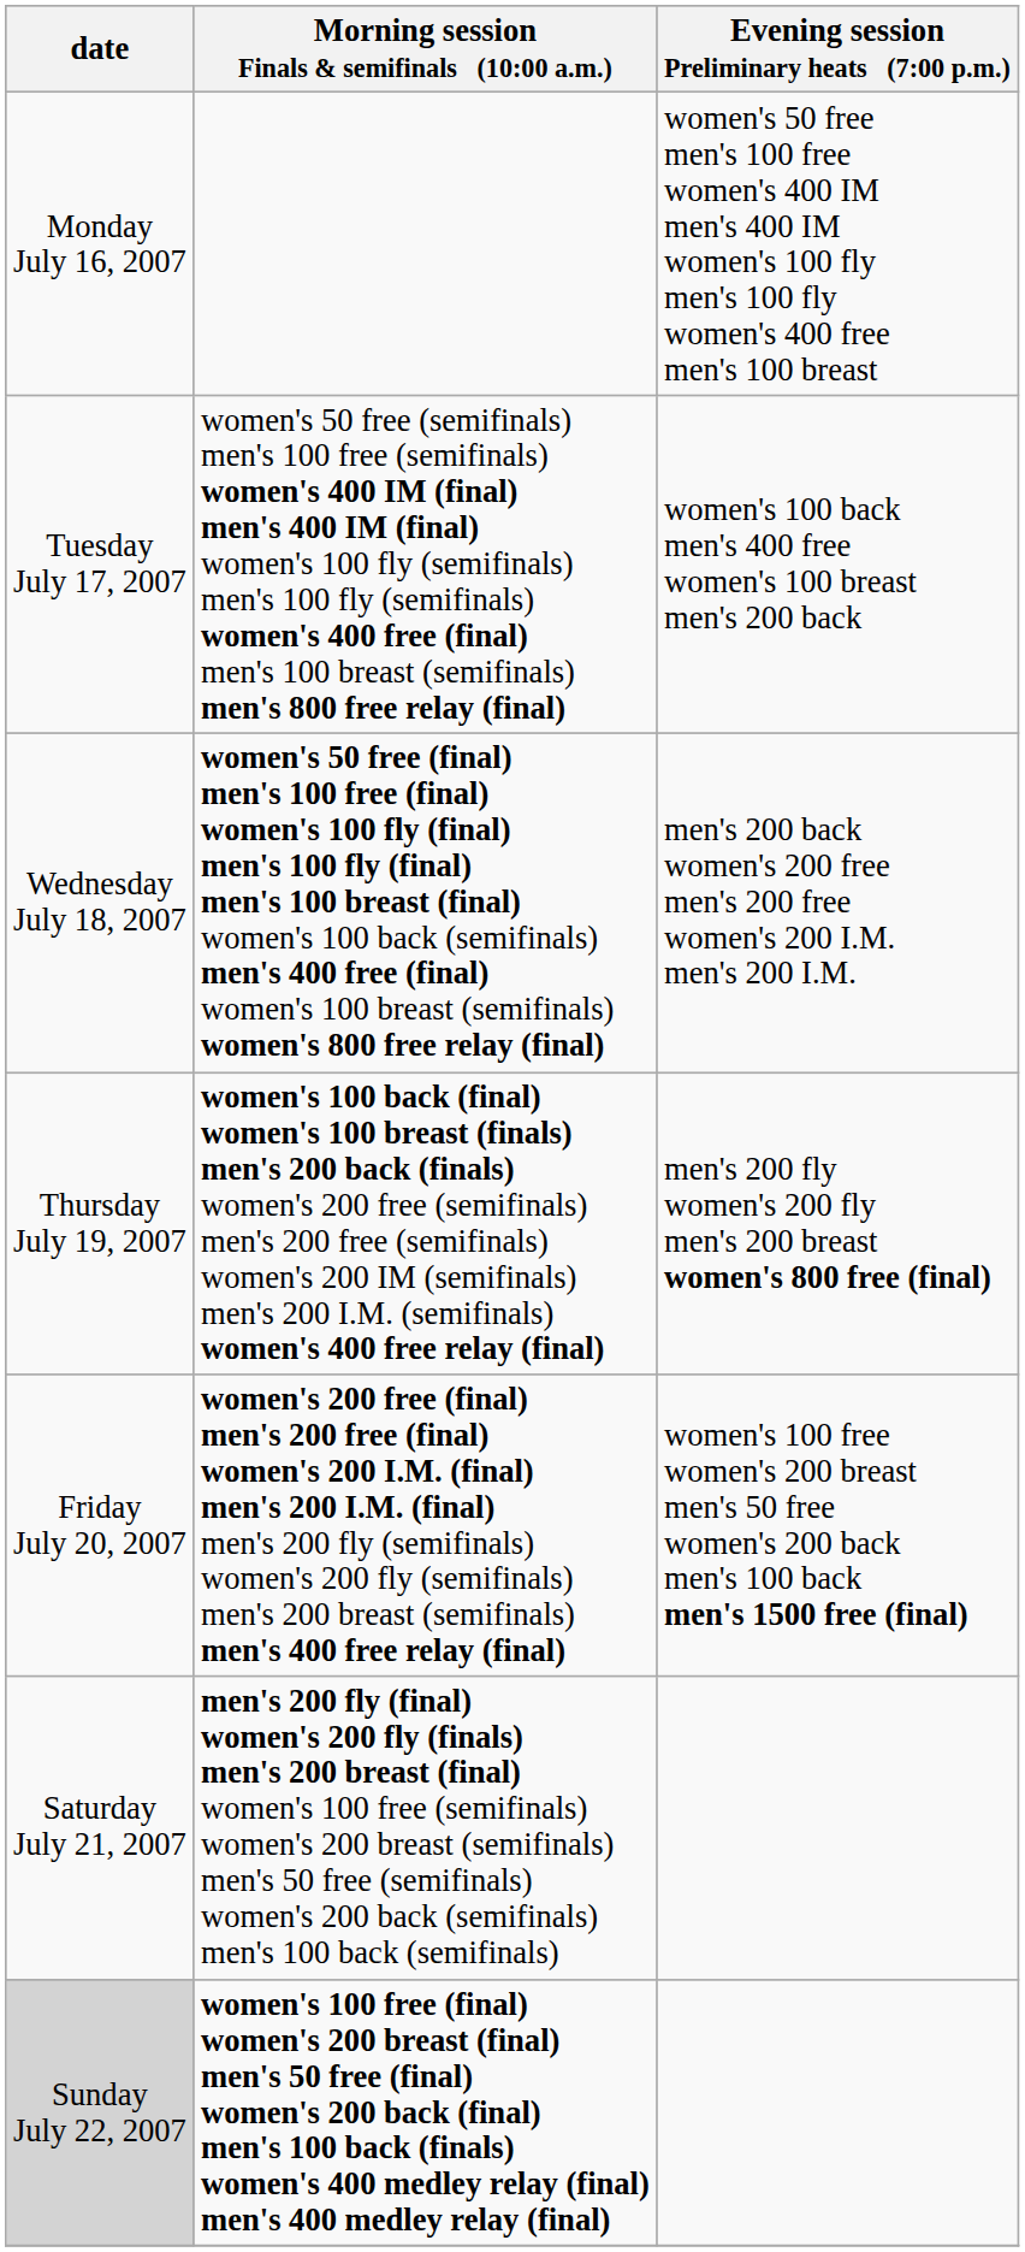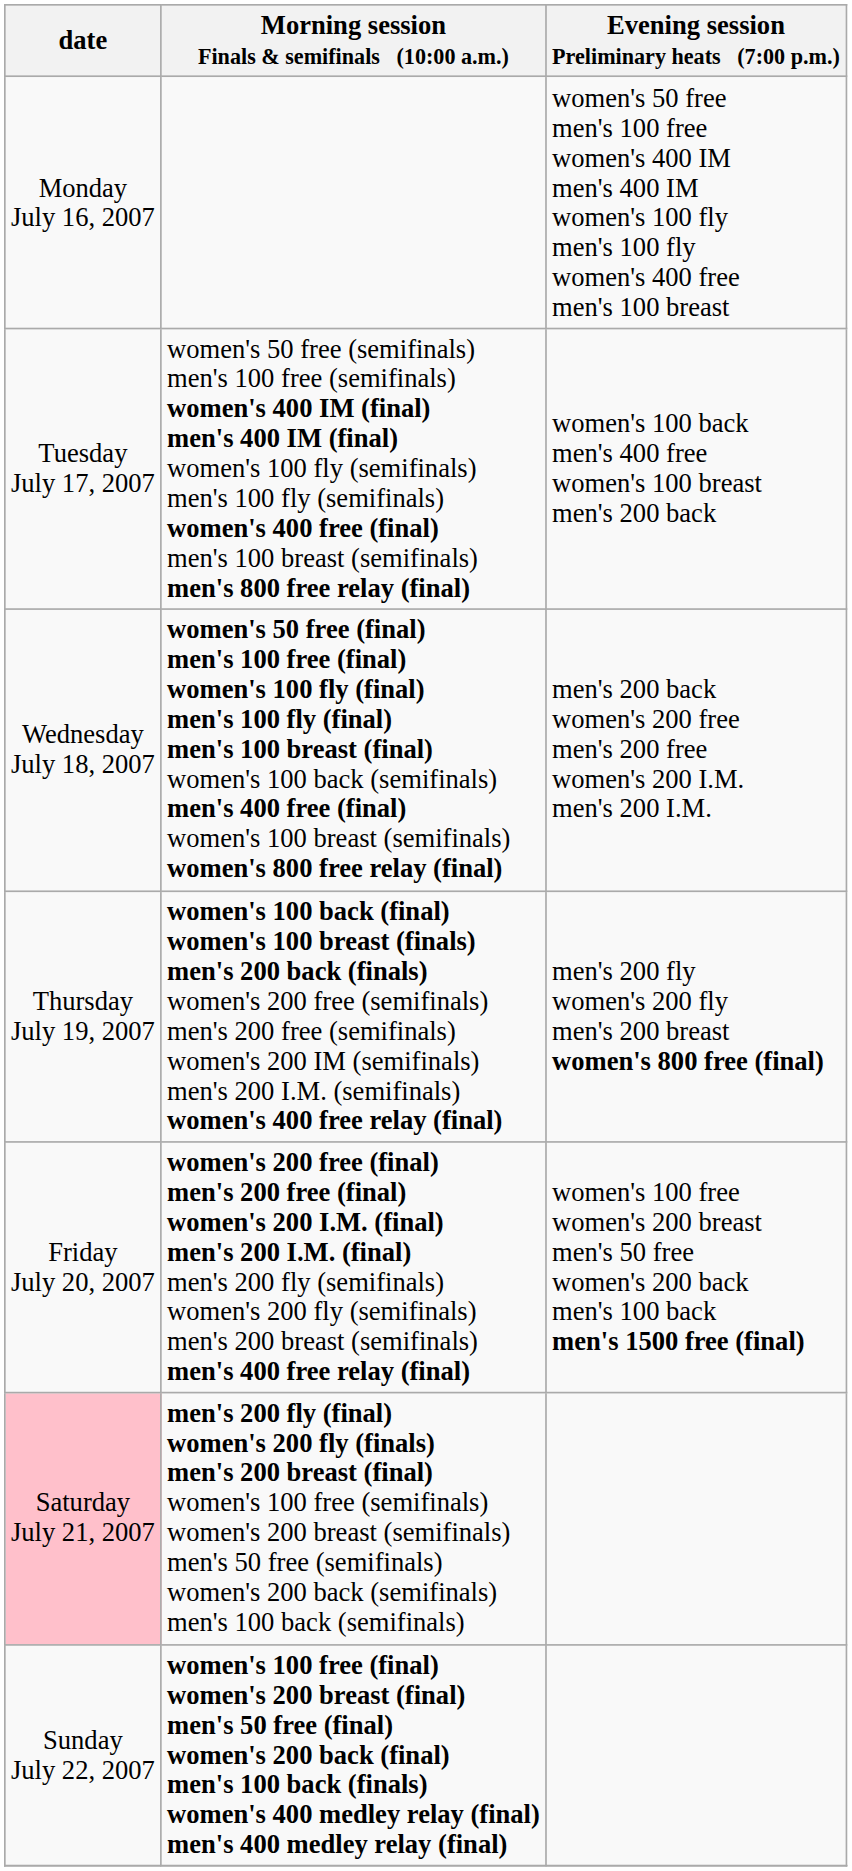Saturday July 21, 2007 | date: no background -> pink background
Sunday July 22, 2007 | date: lightgrey background -> no background
